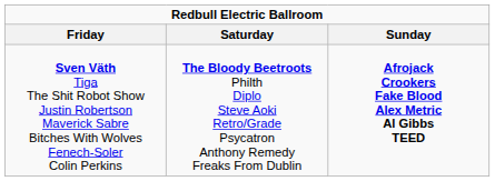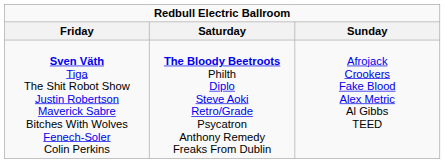row 3 | Sunday: bold -> normal
